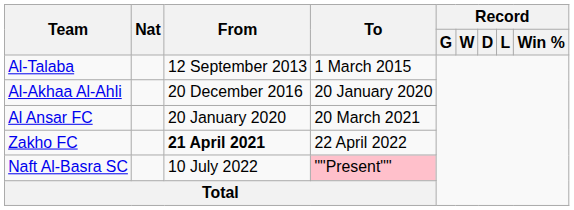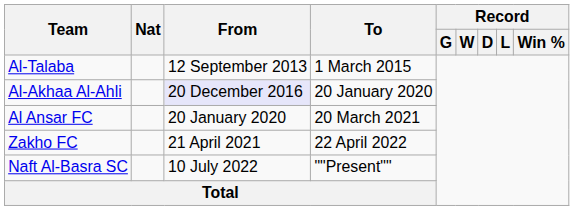Al-Akhaa Al-Ahli | From: no background -> lavender background
Zakho FC | From: bold -> normal
Naft Al-Basra SC | To: pink background -> no background
